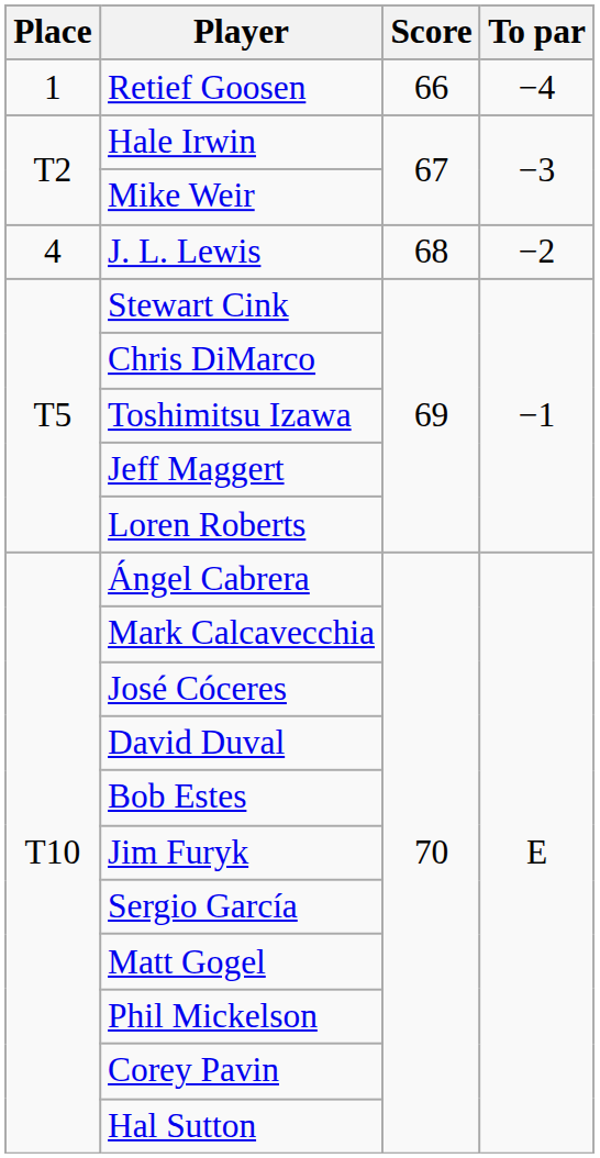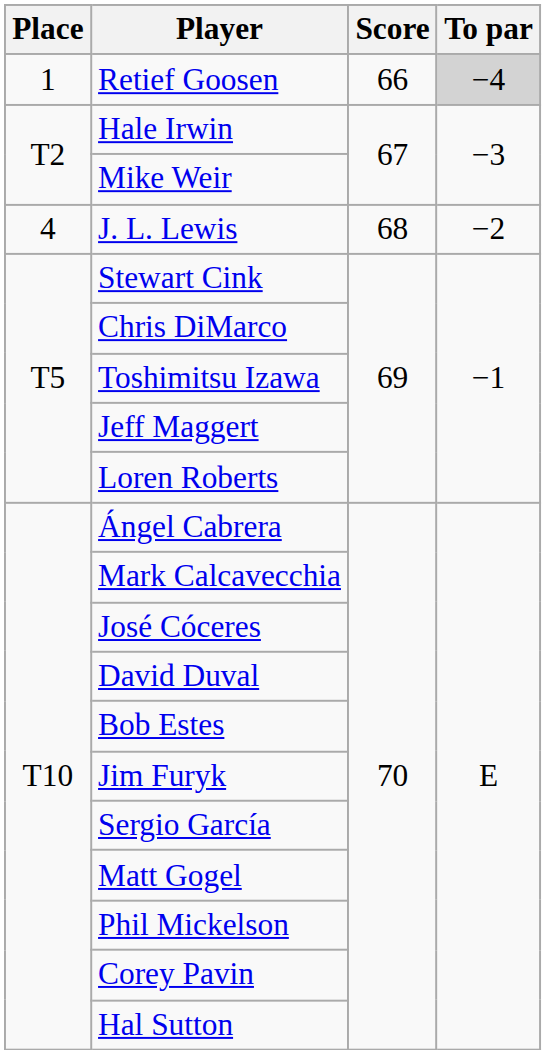Retief Goosen | To par: no background -> lightgrey background
